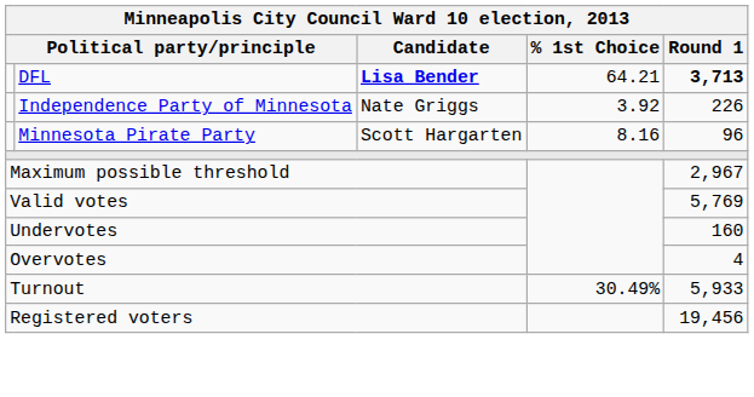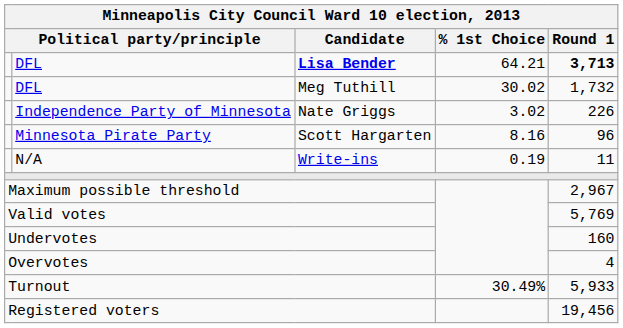+ row: DFL | Meg Tuthill | 30.02 | 1,732
Nate Griggs | % 1st Choice: 3.92 -> 3.02
+ row: N/A | Write-ins | 0.19 | 11
